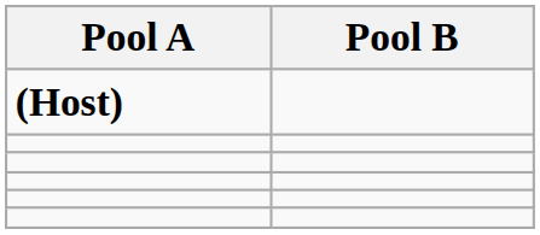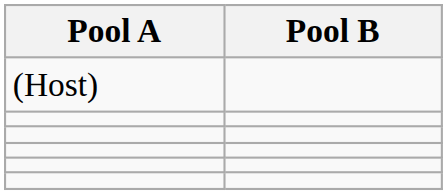row 2 | Pool A: bold -> normal
